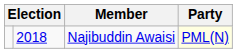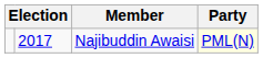Najibuddin Awaisi | column 2: 2018 -> 2017
